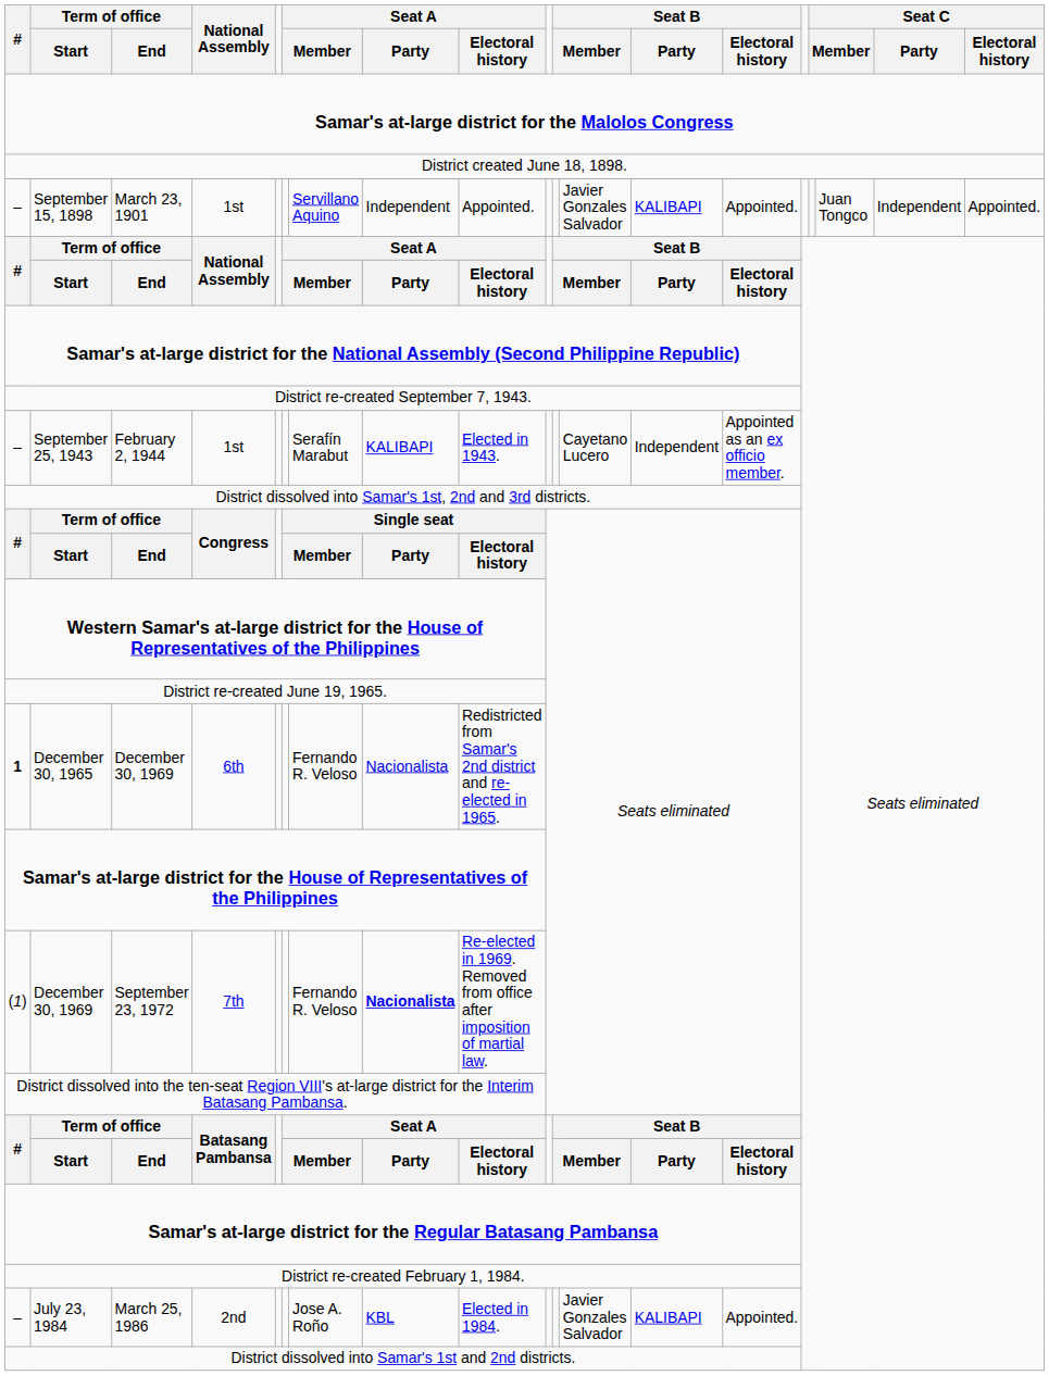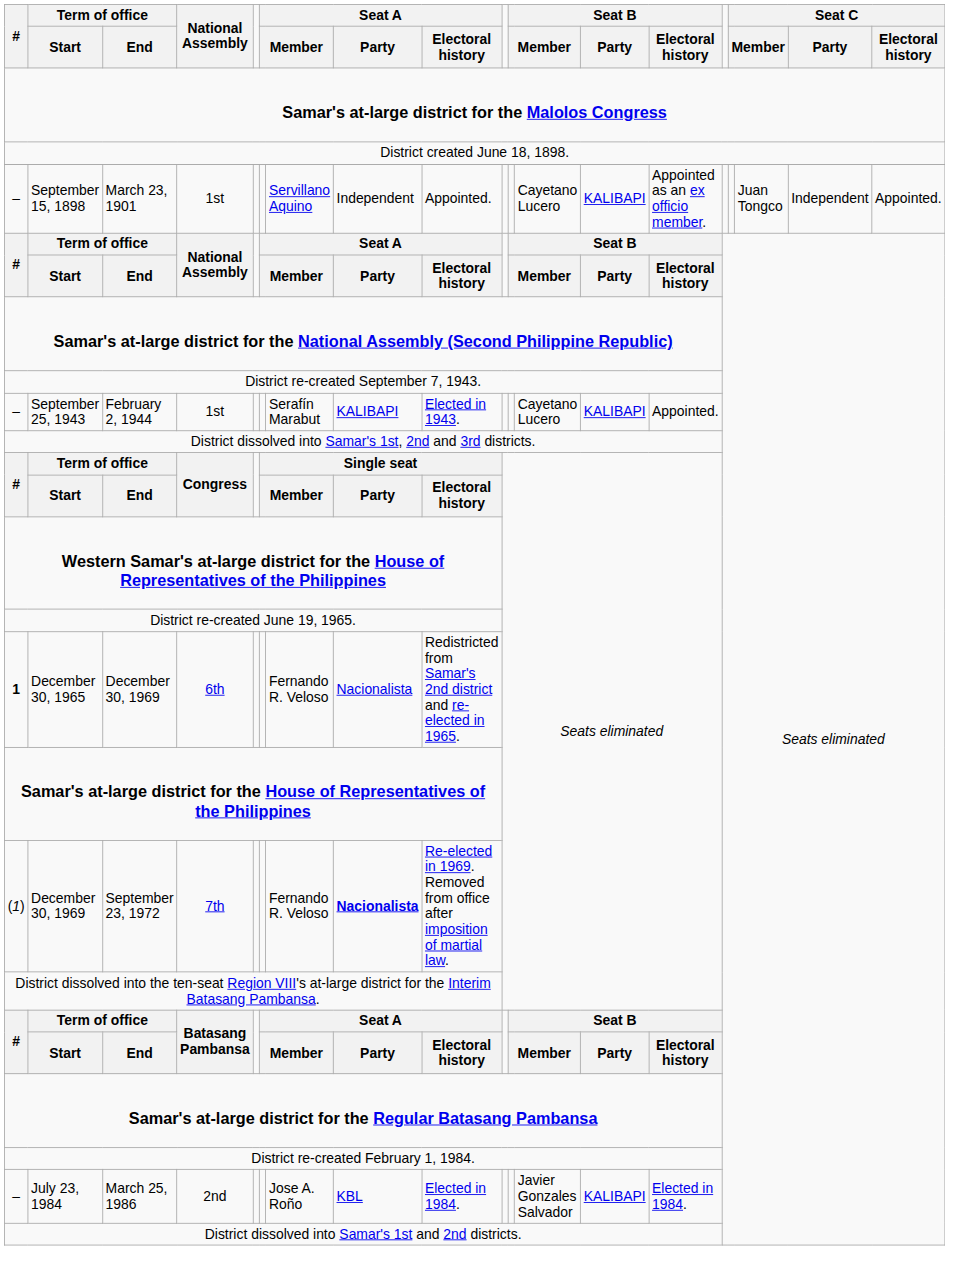September 15, 1898 / 1st | column 12: Javier Gonzales Salvador -> Cayetano Lucero
September 15, 1898 / 1st | Seat B / Electoral history: Appointed. -> Appointed as an ex officio member.
September 25, 1943 / 1st | Seat B / Party: Independent -> KALIBAPI
September 25, 1943 / 1st | Seat B / Electoral history: Appointed as an ex officio member. -> Appointed.
2nd | Seat B / Electoral history: Appointed. -> Elected in 1984.
